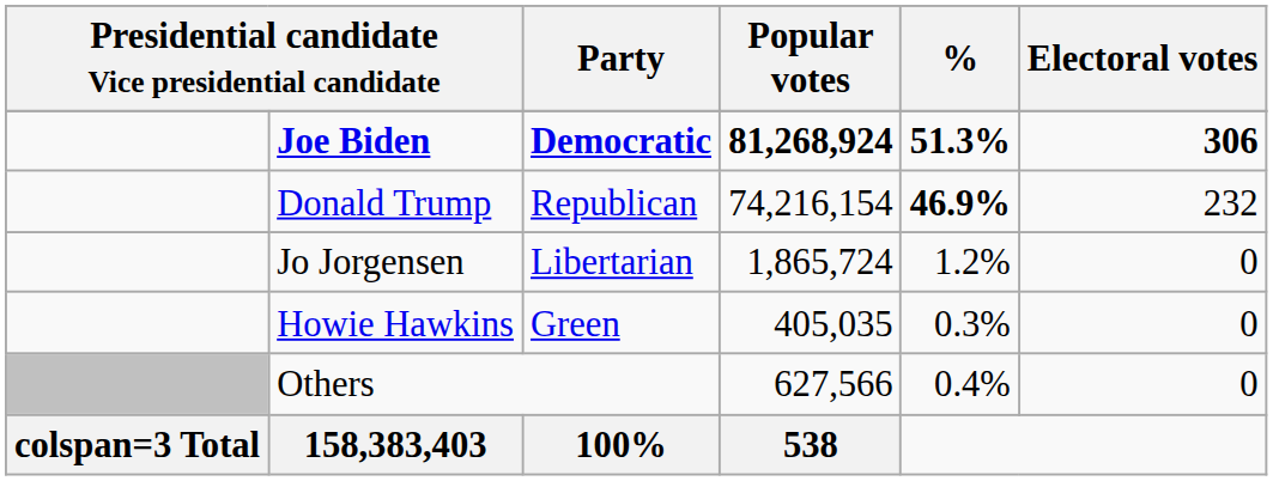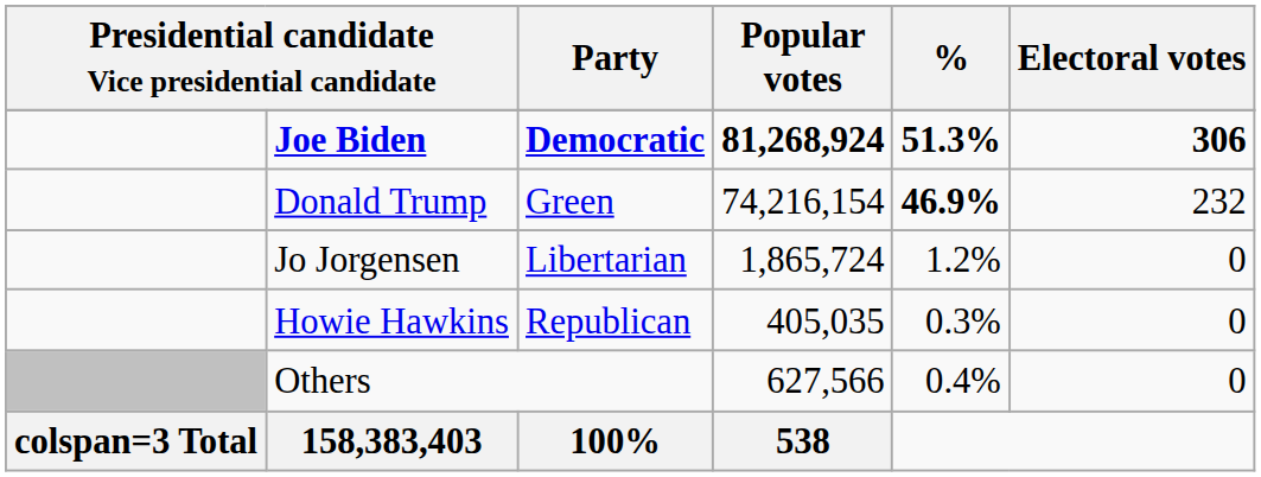Donald Trump | Party: Republican -> Green
Howie Hawkins | Party: Green -> Republican
